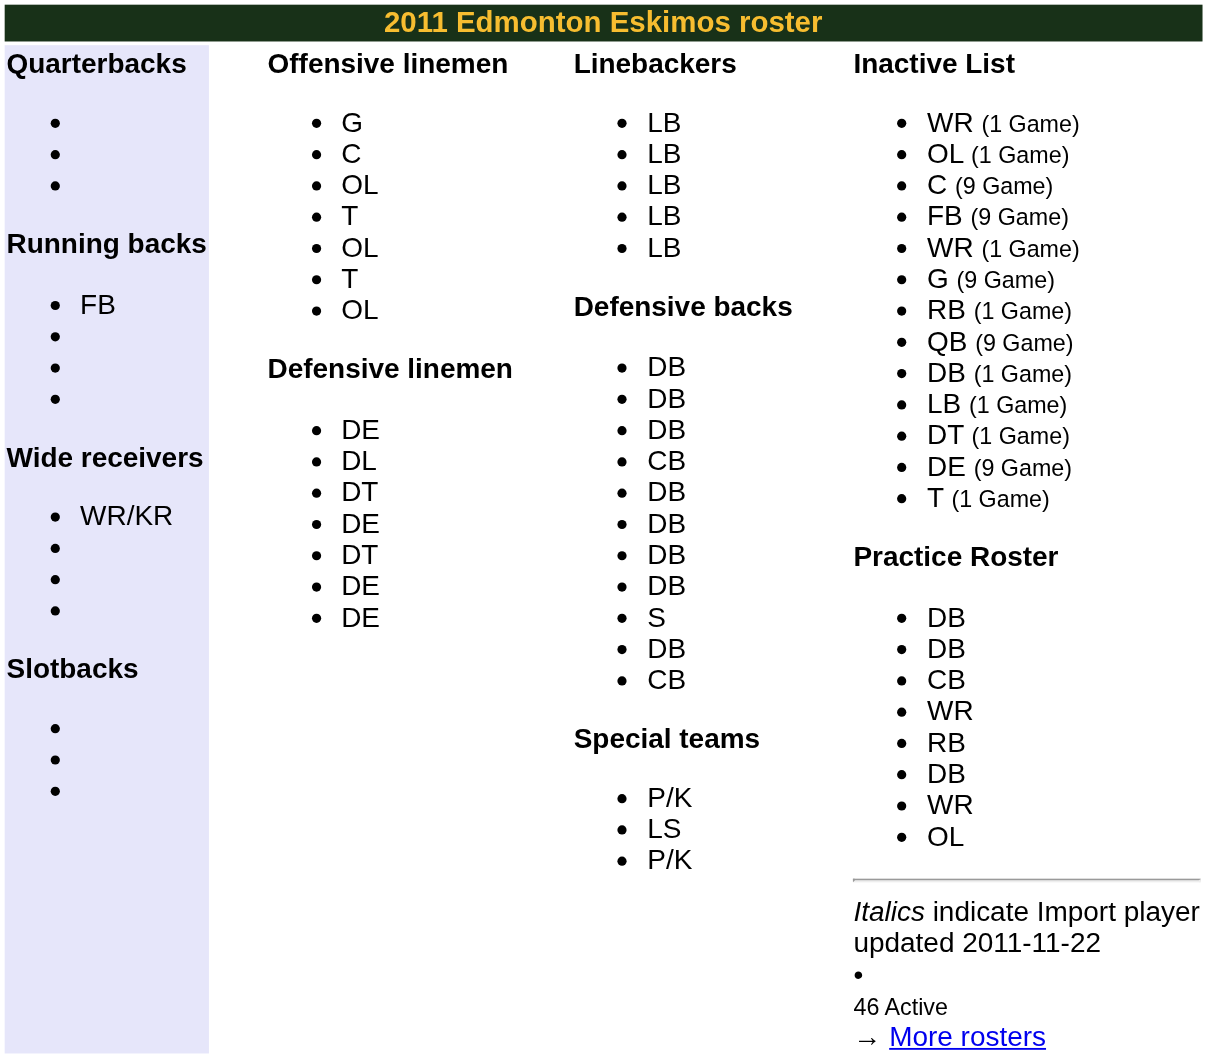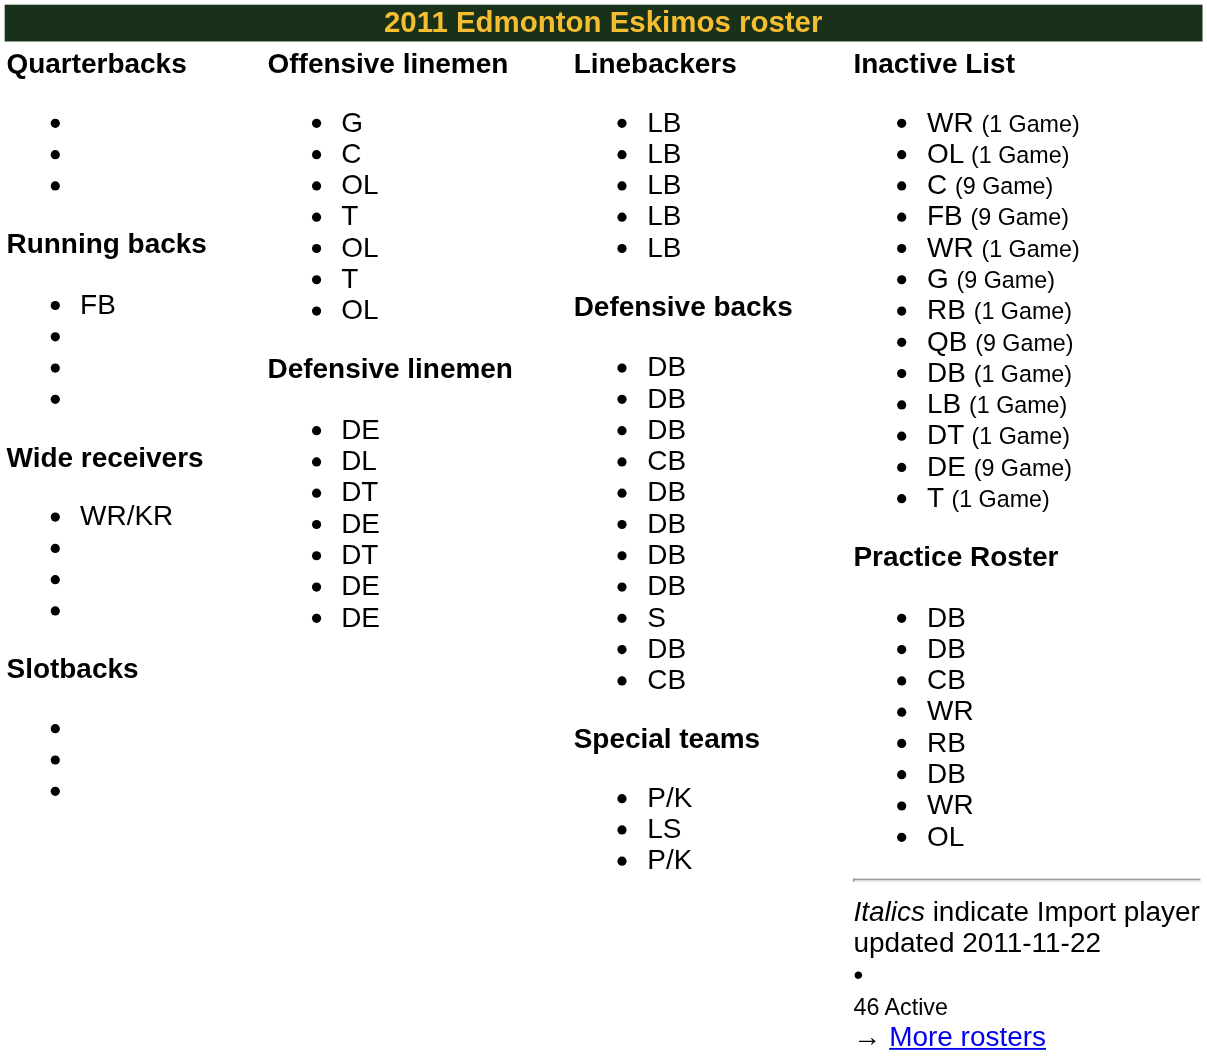Quarterbacks Running backs FB Wide receivers WR/KR Slotbacks | column 1: lavender background -> no background
